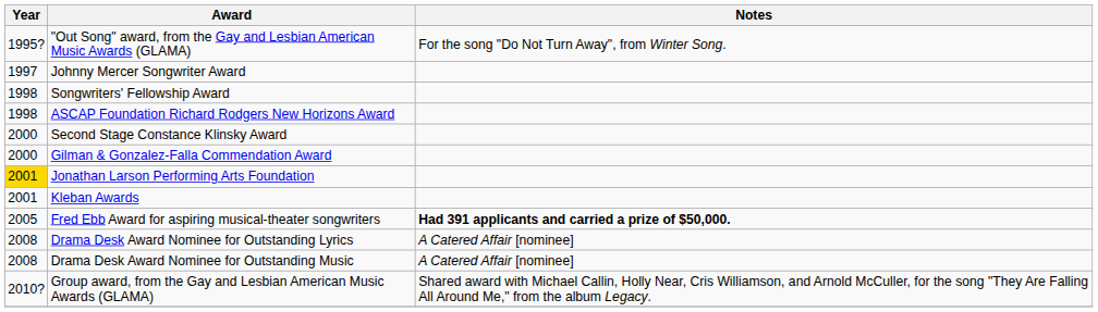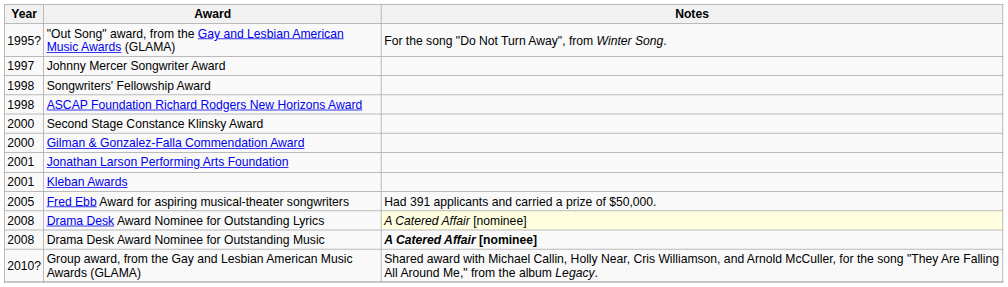Jonathan Larson Performing Arts Foundation | Year: gold background -> no background
Fred Ebb Award for aspiring musical-theater songwriters | Notes: bold -> normal
Drama Desk Award Nominee for Outstanding Lyrics | Notes: no background -> lightyellow background
Drama Desk Award Nominee for Outstanding Music | Notes: normal -> bold
